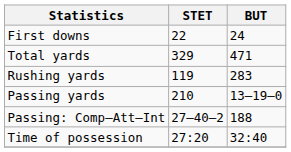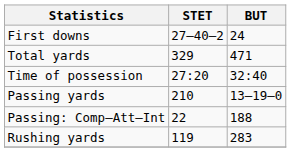First downs | STET: 22 -> 27–40–2
rows swapped: Rushing yards <-> Time of possession
Passing: Comp–Att–Int | STET: 27–40–2 -> 22
